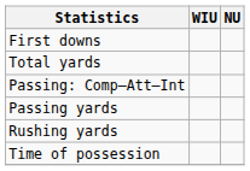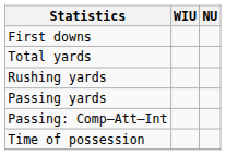rows swapped: Rushing yards <-> Passing: Comp–Att–Int
